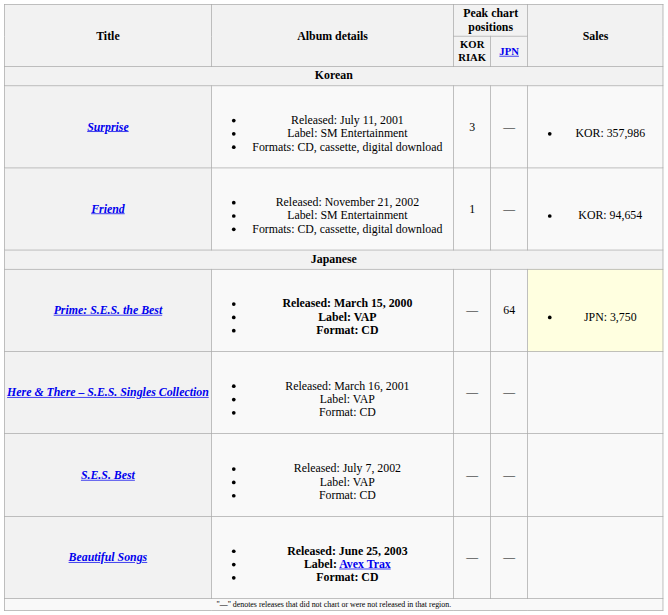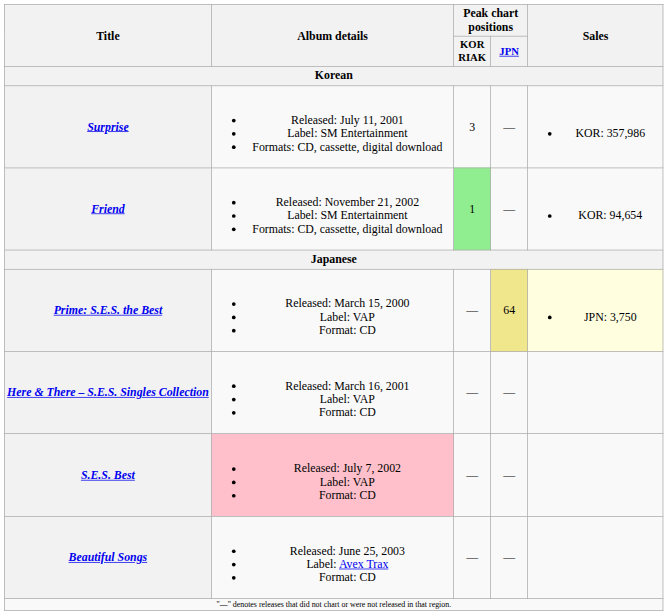Friend | Peak chart positions / KOR RIAK: no background -> lightgreen background
Prime: S.E.S. the Best | Album details: bold -> normal
Prime: S.E.S. the Best | Peak chart positions / JPN: no background -> khaki background
S.E.S. Best | Album details: no background -> pink background
Beautiful Songs | Album details: bold -> normal
